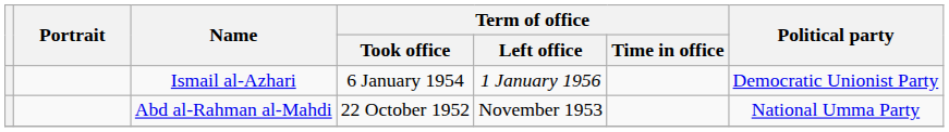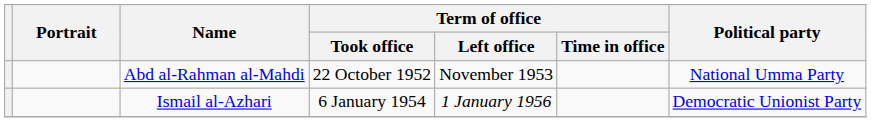rows swapped: Abd al-Rahman al-Mahdi <-> Ismail al-Azhari
